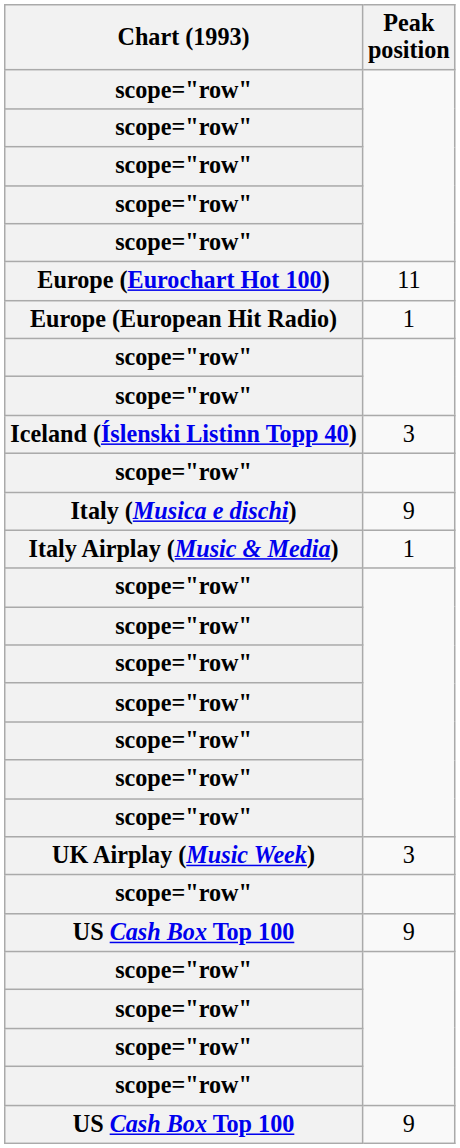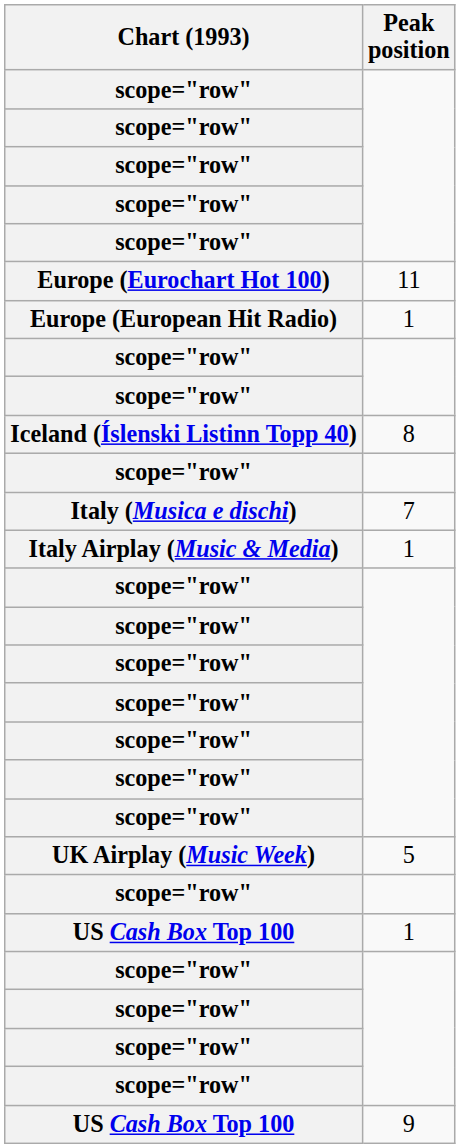row 11 | Peak position: 3 -> 8
row 13 | Peak position: 9 -> 7
row 22 | Peak position: 3 -> 5
row 24 | Peak position: 9 -> 1
